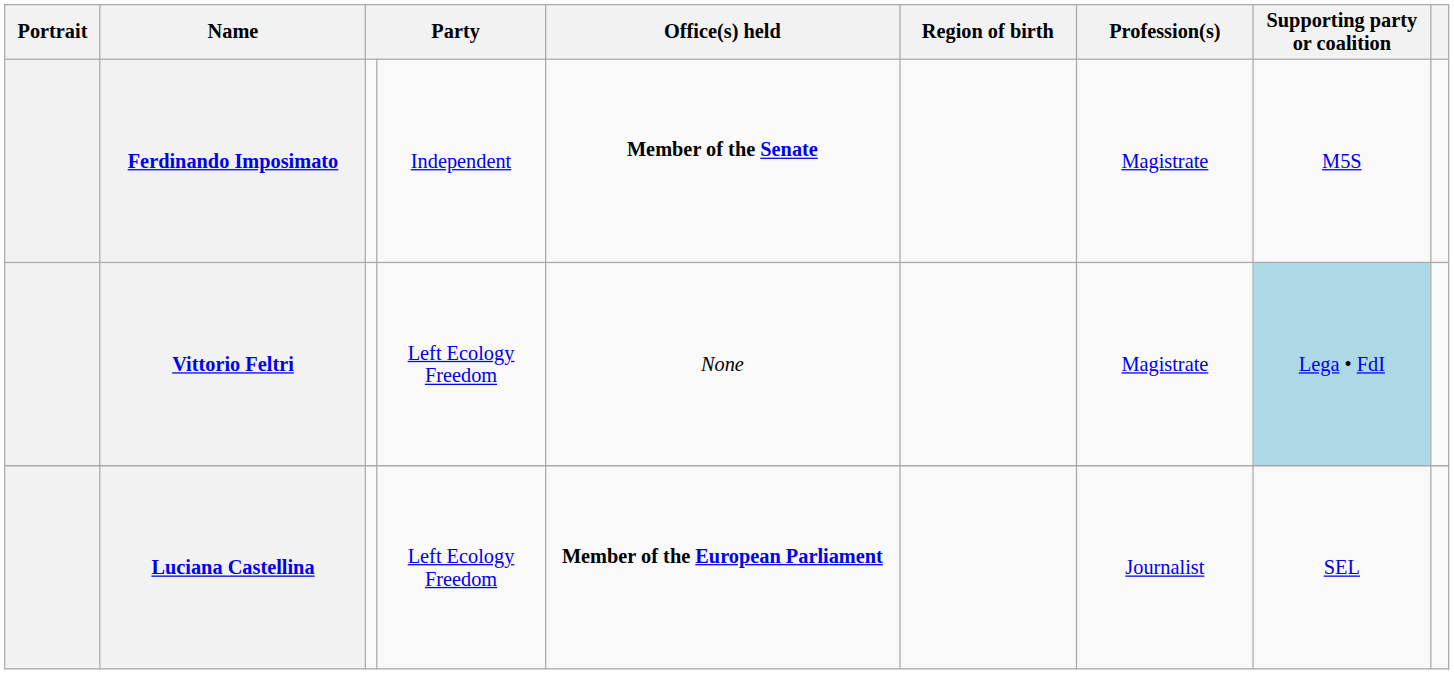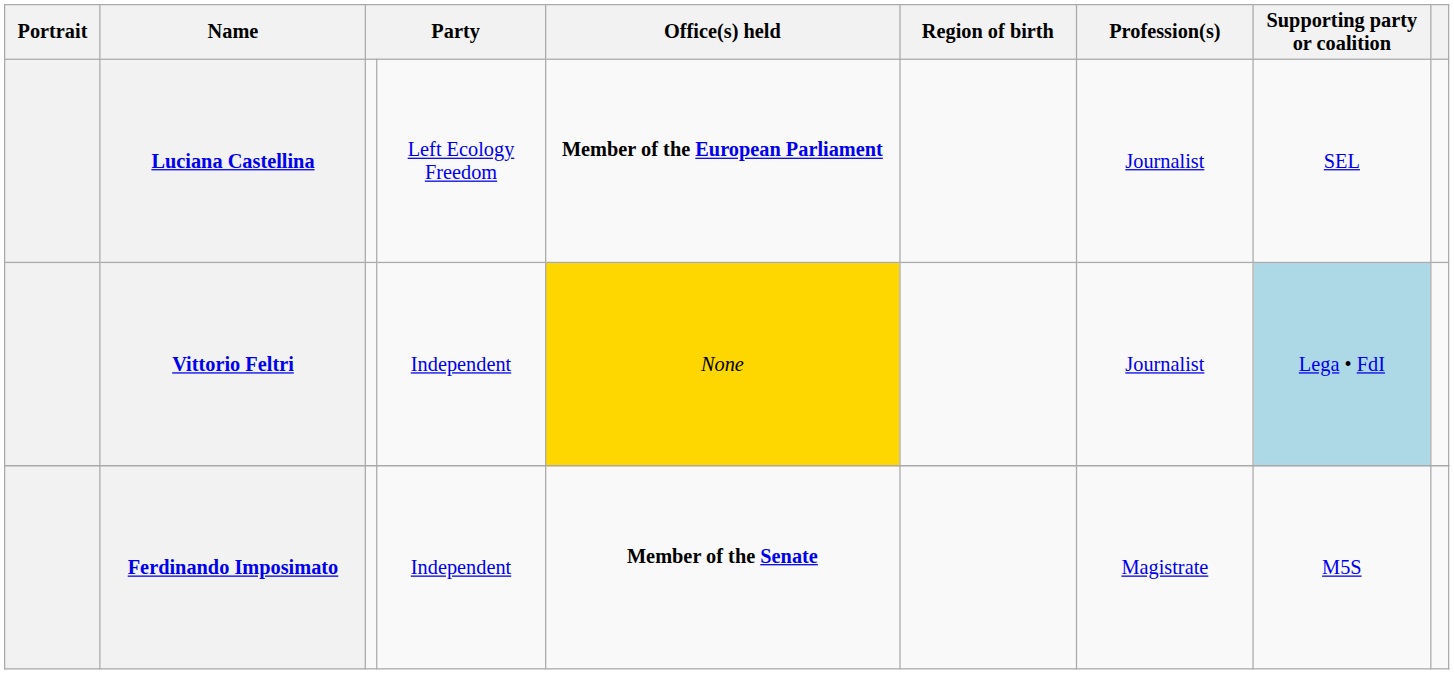rows swapped: Luciana Castellina <-> Ferdinando Imposimato
Vittorio Feltri | column 4: Left Ecology Freedom -> Independent
Vittorio Feltri | Office(s) held: no background -> gold background
Vittorio Feltri | Profession(s): Magistrate -> Journalist
